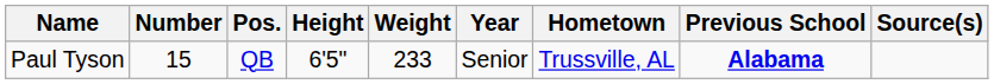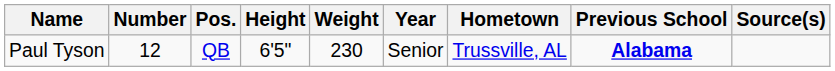Paul Tyson | Number: 15 -> 12
Paul Tyson | Weight: 233 -> 230
